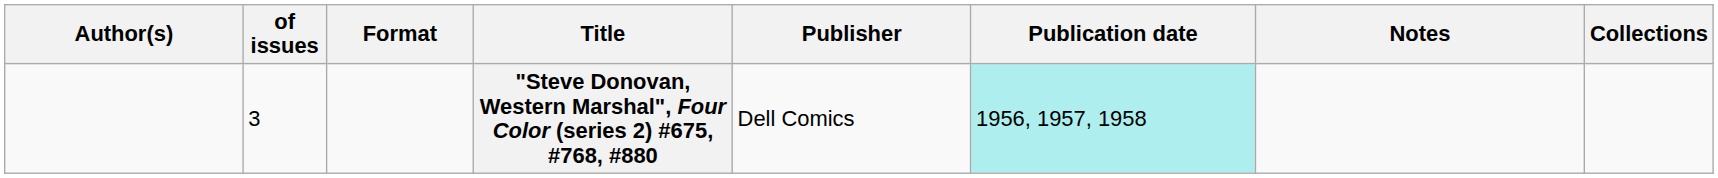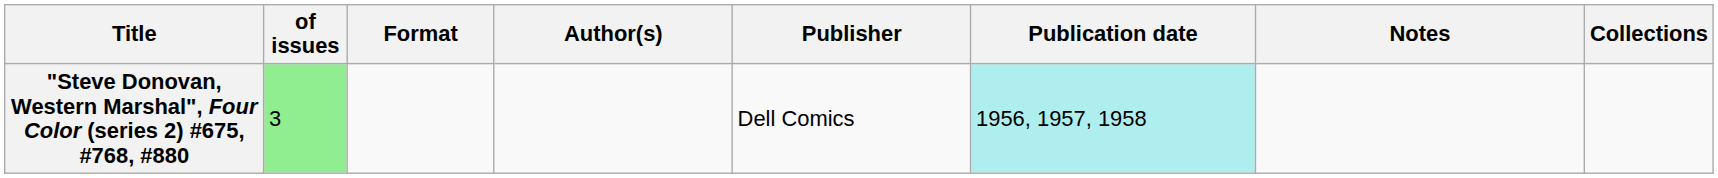columns swapped: Title <-> Author(s)
row 2 | of issues: no background -> lightgreen background
